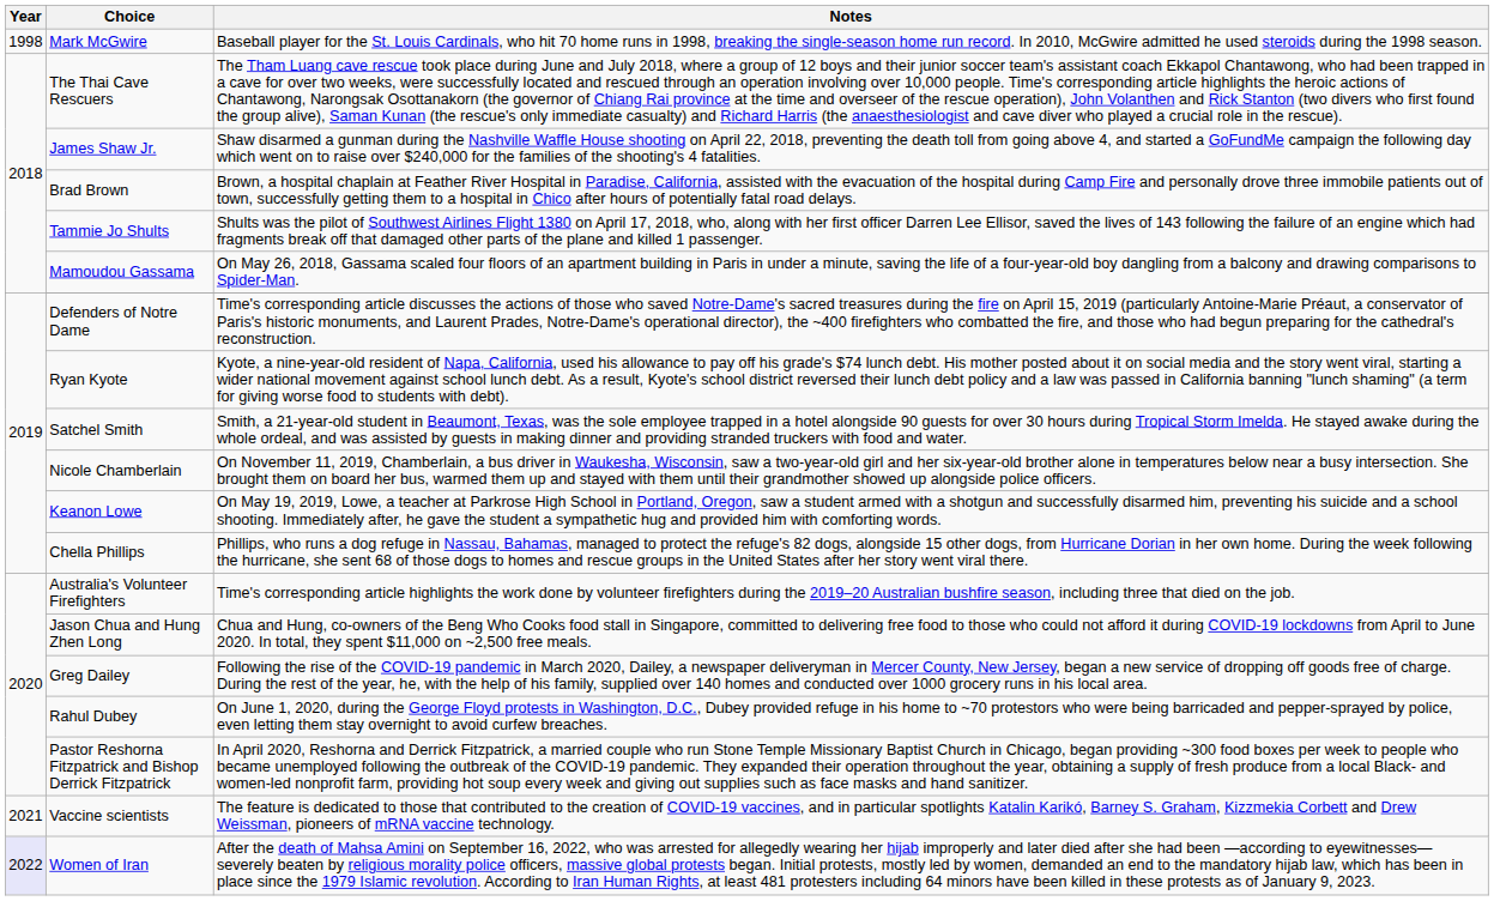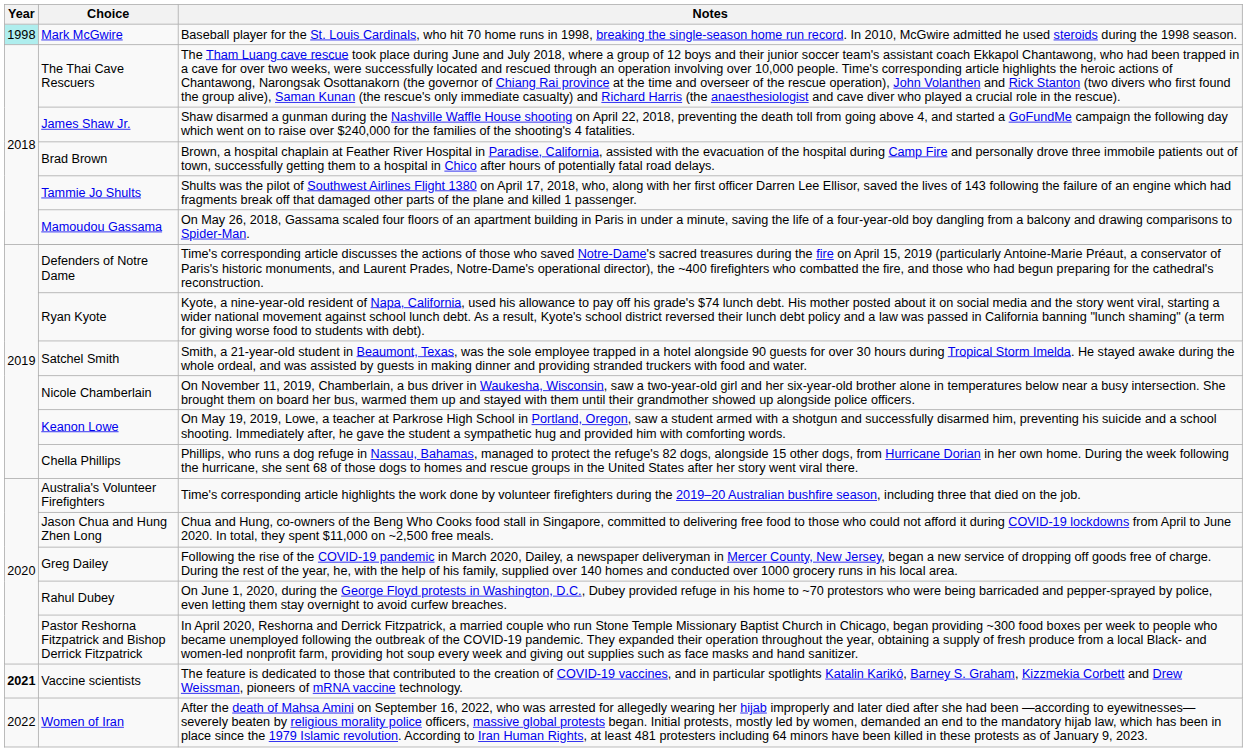Mark McGwire | Year: no background -> paleturquoise background
Vaccine scientists | Year: normal -> bold
Women of Iran | Year: lavender background -> no background
